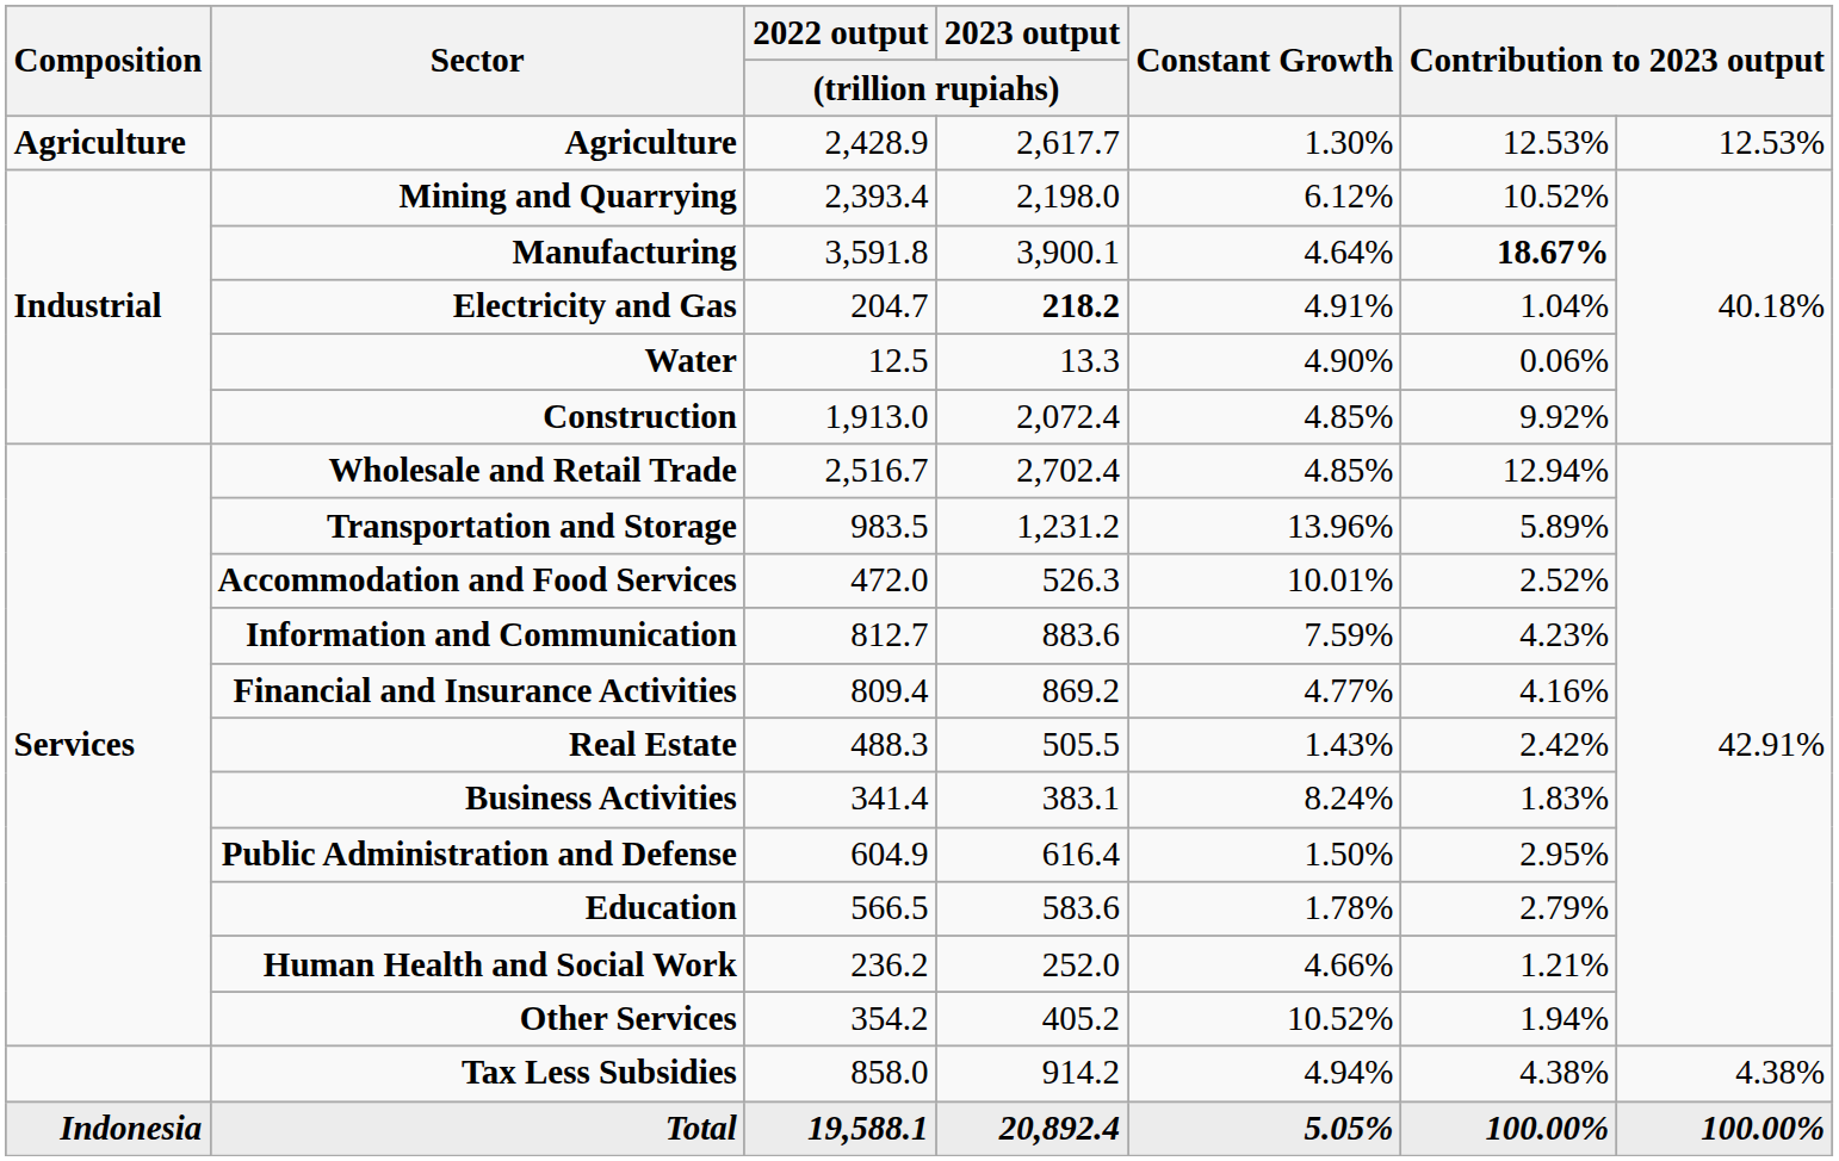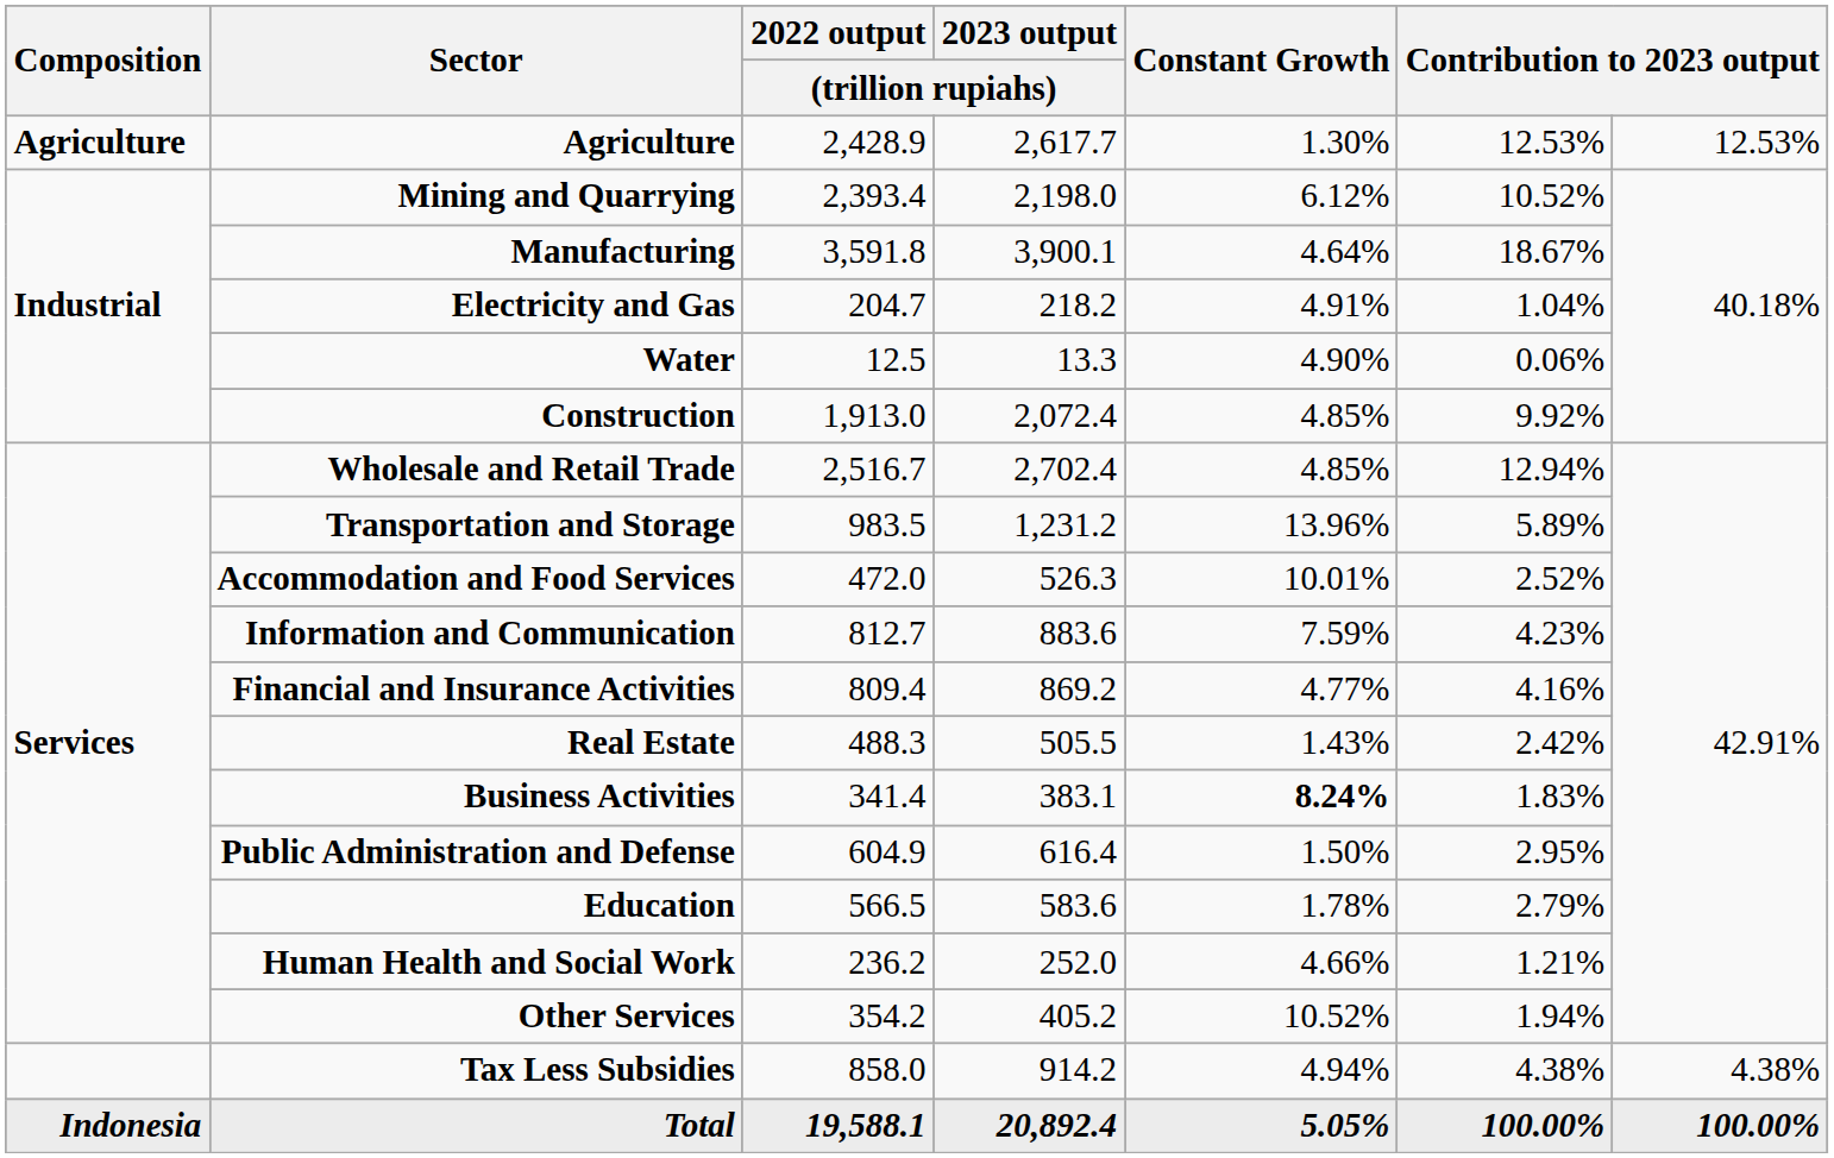Manufacturing | column 6: bold -> normal
Electricity and Gas | 2023 output / (trillion rupiahs): bold -> normal
Business Activities | Constant Growth: normal -> bold
